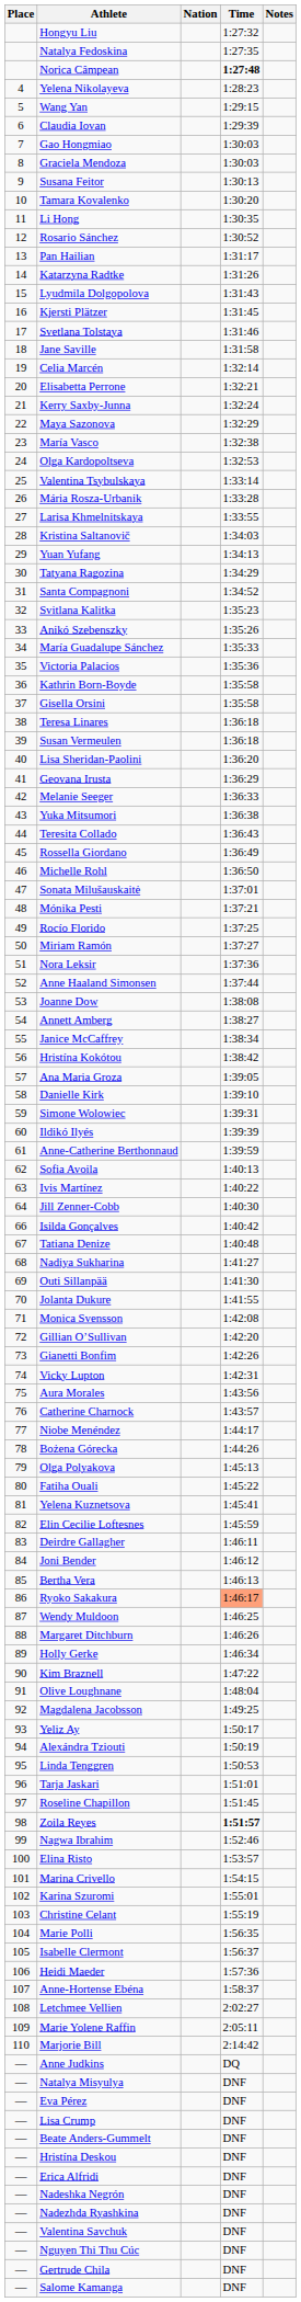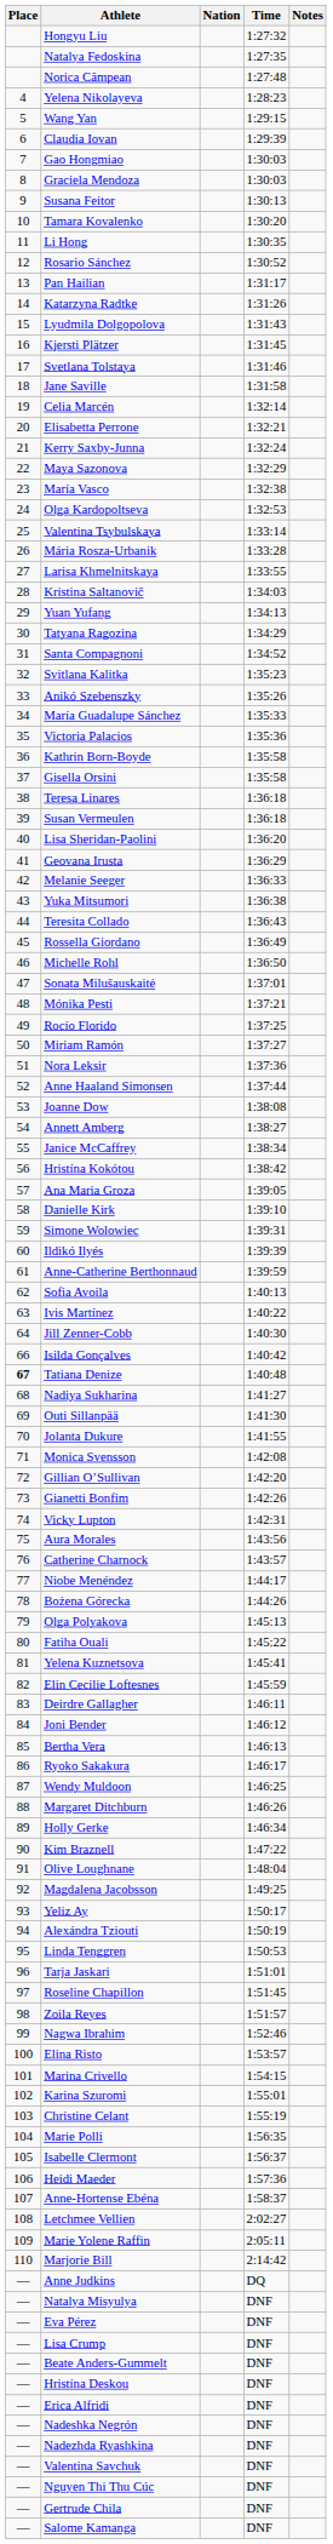Norica Câmpean | Time: bold -> normal
Tatiana Denize | Place: normal -> bold
Ryoko Sakakura | Time: lightsalmon background -> no background
Zoila Reyes | Time: bold -> normal
